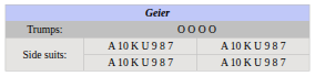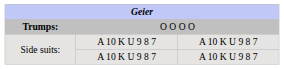Trumps: | column 1: normal -> bold
